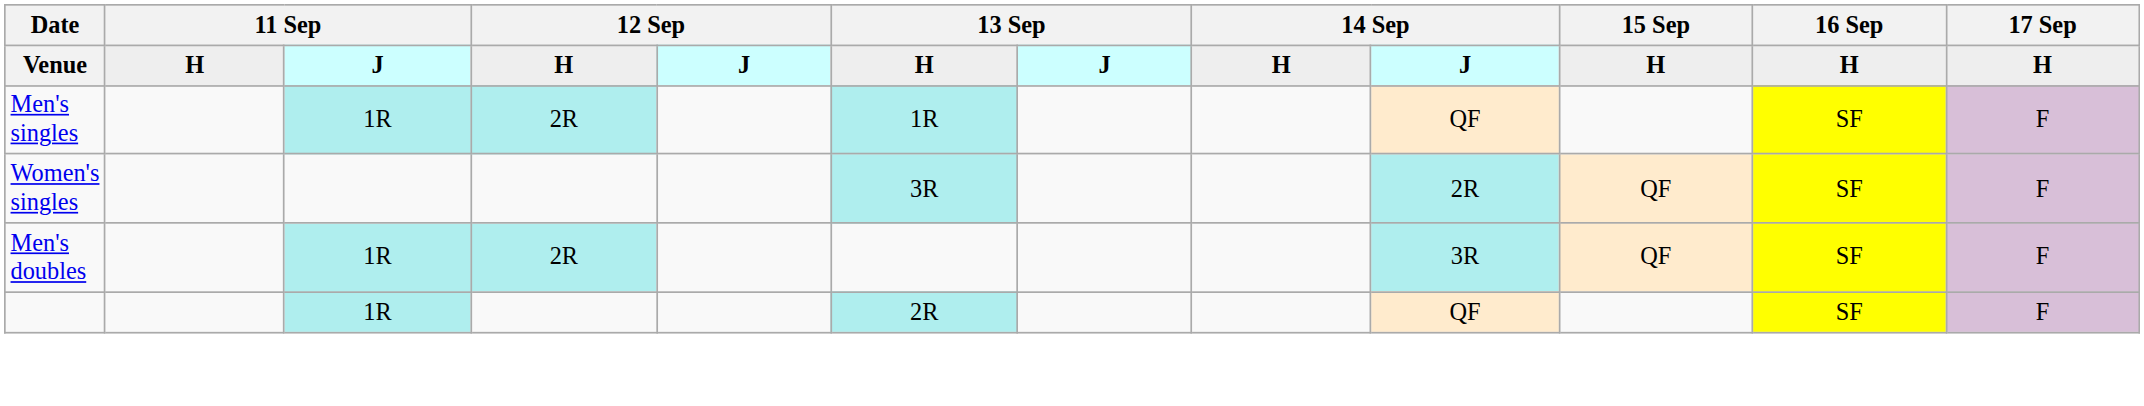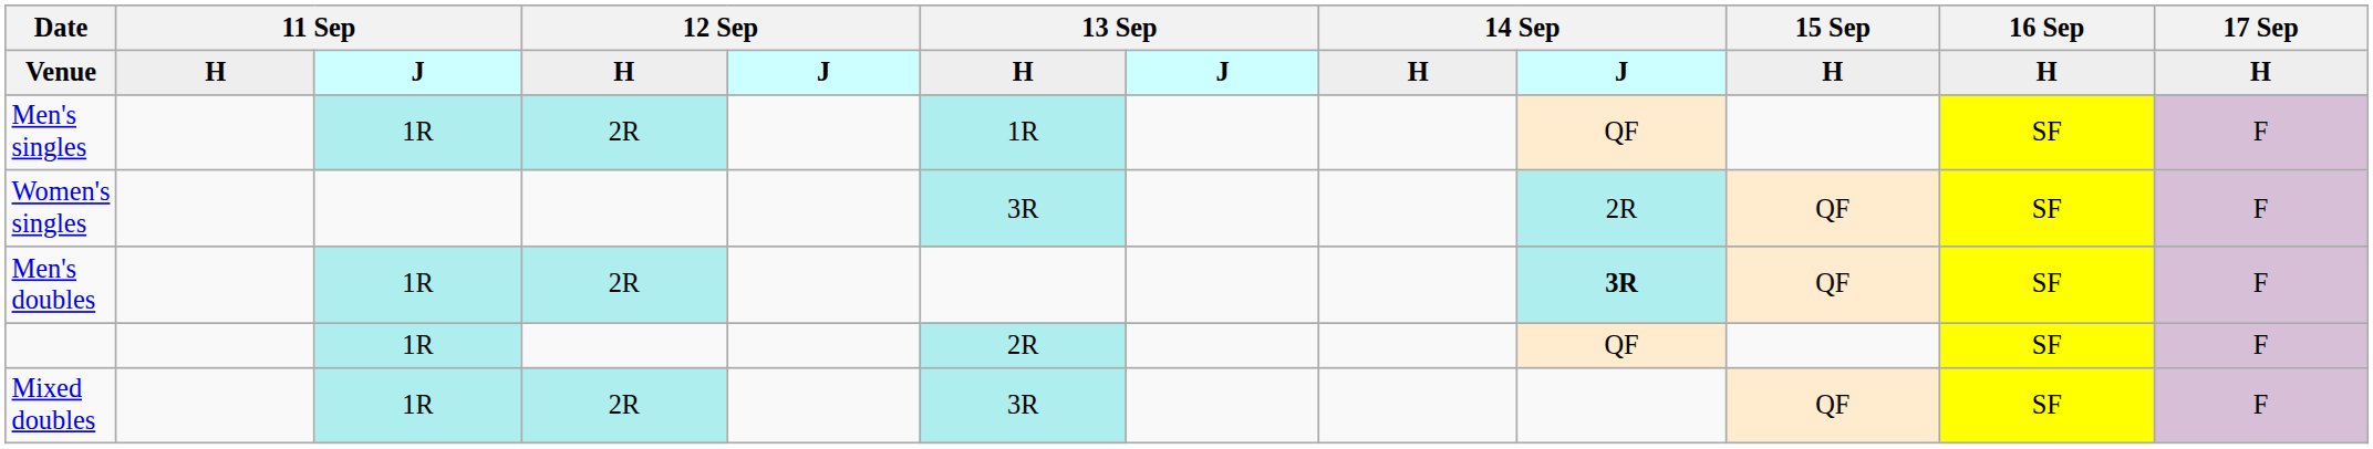Men's doubles | 14 Sep / J: normal -> bold
+ row: Mixed doubles | 1R | 2R | 3R | QF | SF | F
